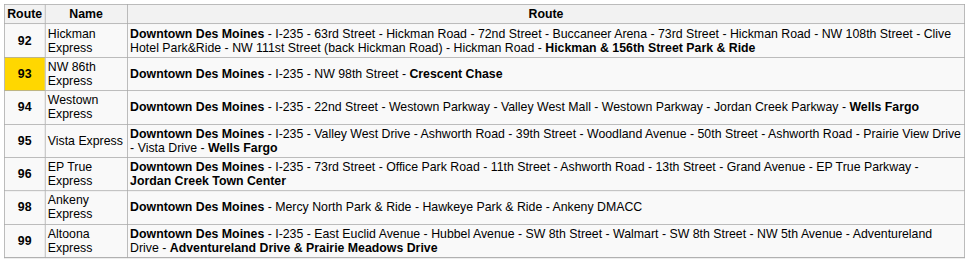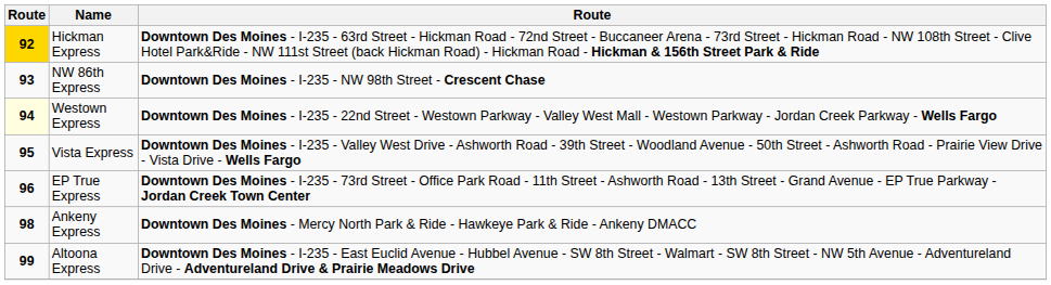Hickman Express | column 1: no background -> gold background
NW 86th Express | column 1: gold background -> no background
Westown Express | column 1: no background -> lightyellow background
